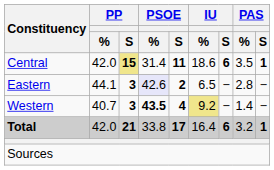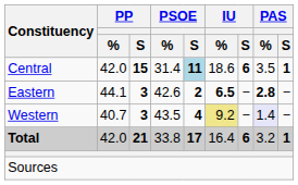Central | PP / S: khaki background -> no background
Central | PSOE / S: no background -> lightblue background
Eastern | PSOE / %: lavender background -> no background
Eastern | IU / %: normal -> bold
Eastern | PAS / %: normal -> bold
Western | PSOE / %: bold -> normal
Western | PAS / %: no background -> lavender background
